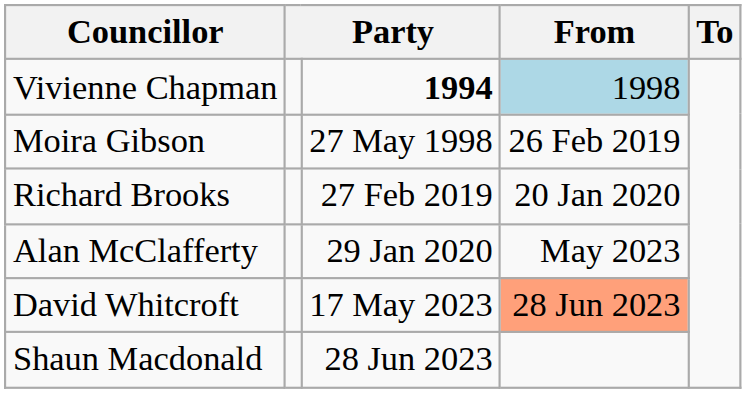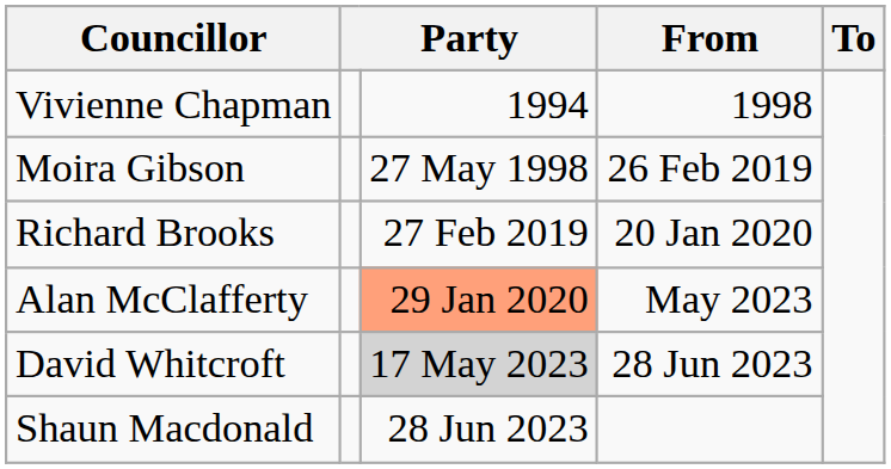Vivienne Chapman | column 3: bold -> normal
Vivienne Chapman | From: lightblue background -> no background
Alan McClafferty | column 3: no background -> lightsalmon background
David Whitcroft | column 3: no background -> lightgrey background
David Whitcroft | From: lightsalmon background -> no background
